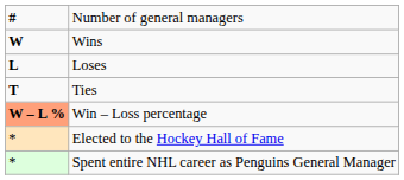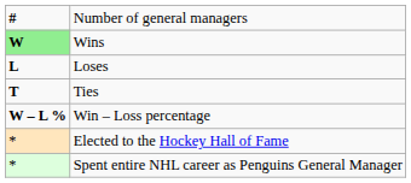Wins | column 1: no background -> lightgreen background
Win – Loss percentage | column 1: lightsalmon background -> no background
